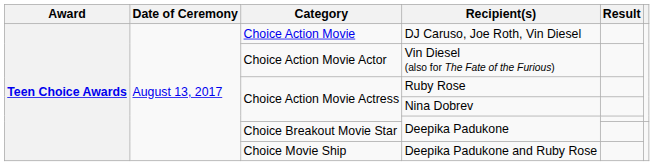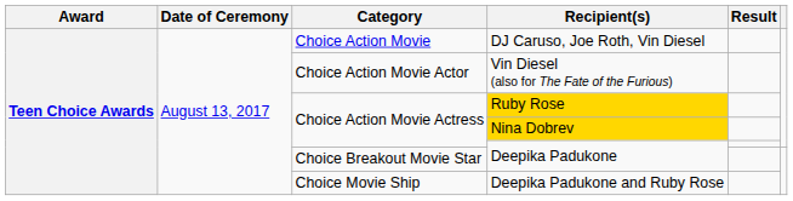Ruby Rose | Recipient(s): no background -> gold background
Nina Dobrev | Recipient(s): no background -> gold background
